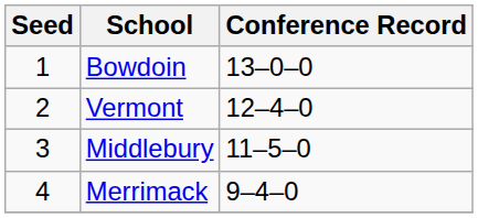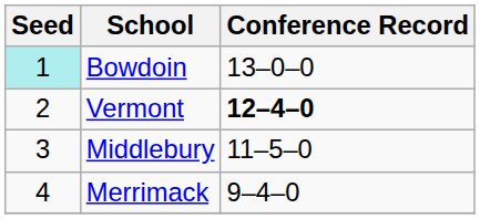Bowdoin | Seed: no background -> paleturquoise background
Vermont | Conference Record: normal -> bold
